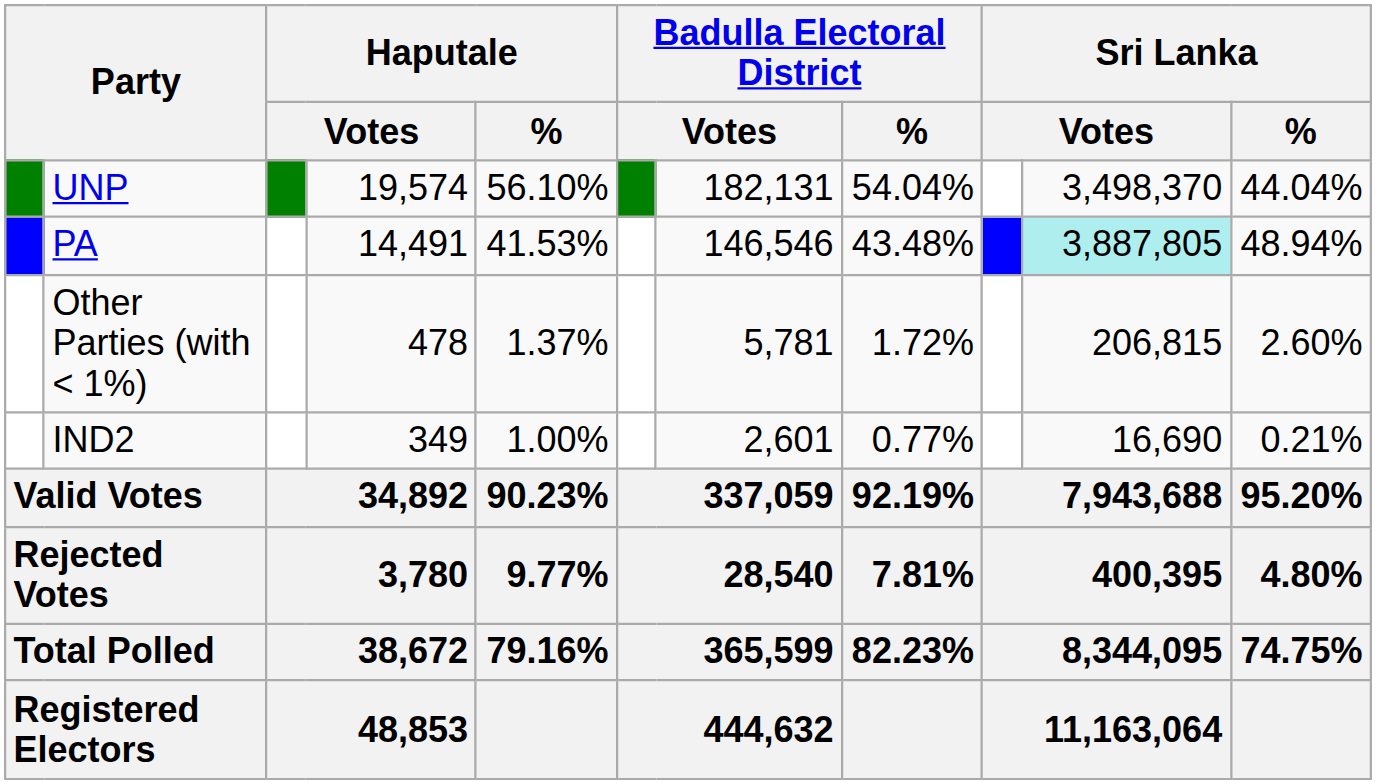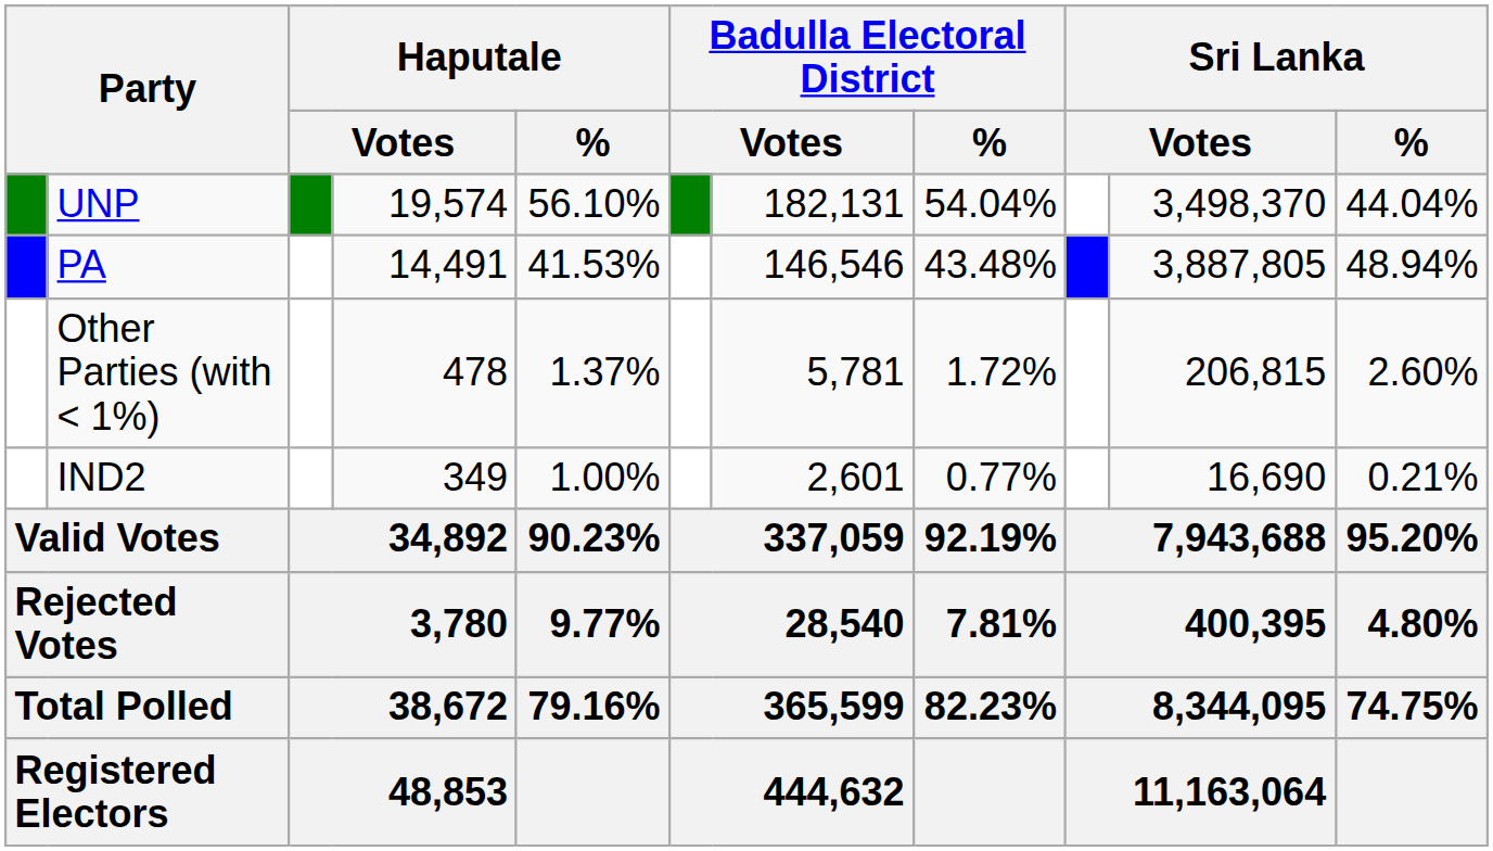PA | column 10: paleturquoise background -> no background
